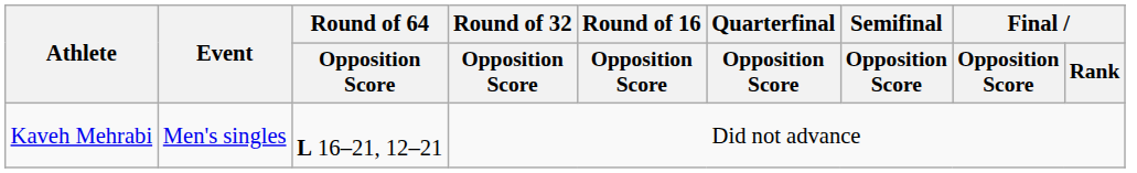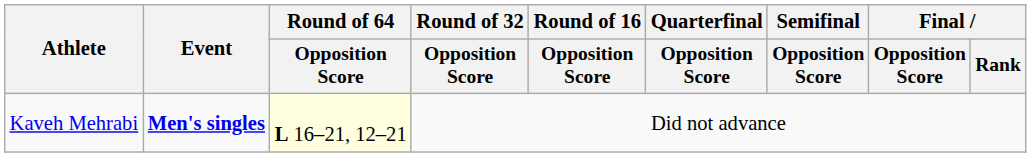Kaveh Mehrabi | Event: normal -> bold
Kaveh Mehrabi | Round of 64 / Opposition Score: no background -> lightyellow background
